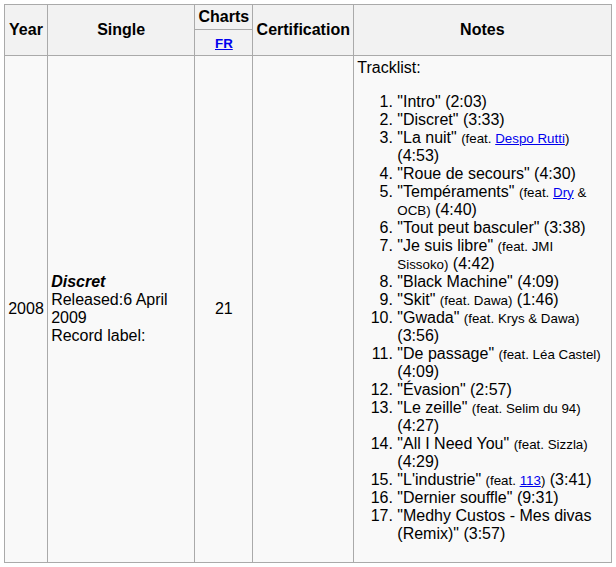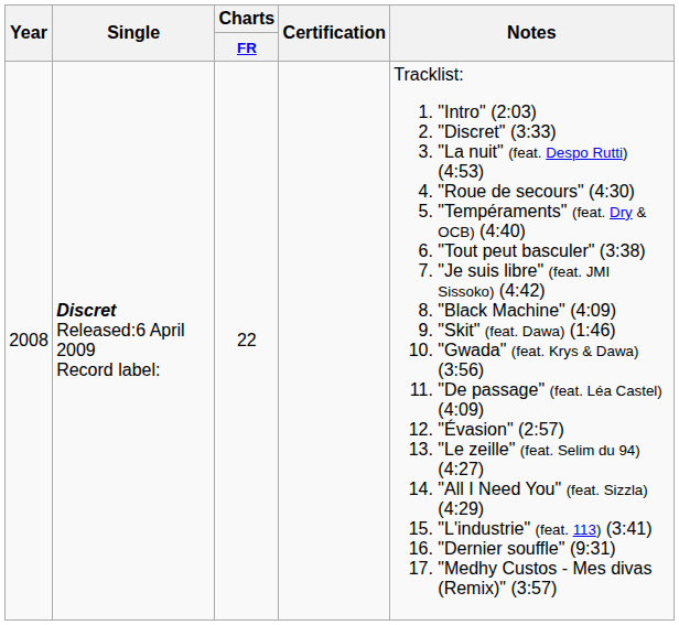Discret Released:6 April 2009 Record label: | Charts / FR: 21 -> 22
